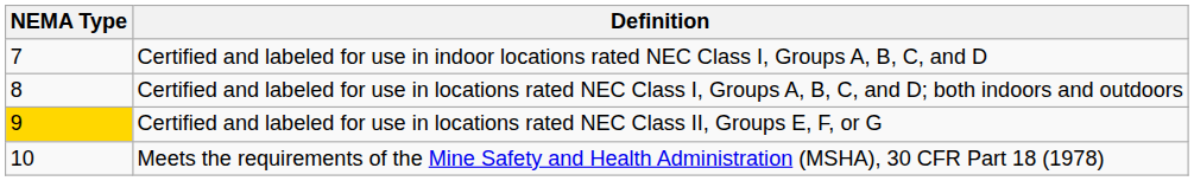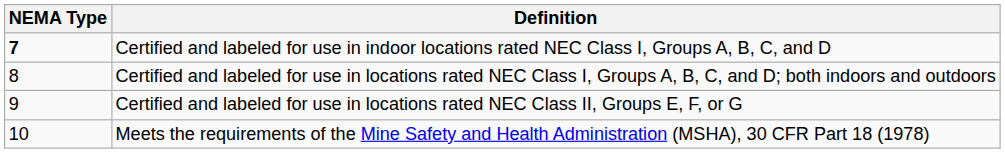row 2 | NEMA Type: normal -> bold
row 4 | NEMA Type: gold background -> no background
